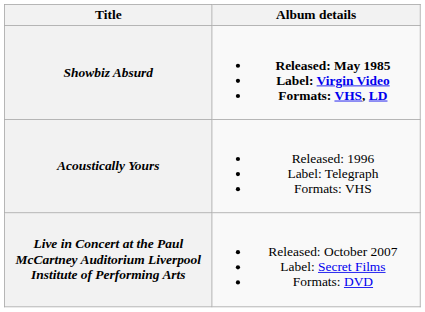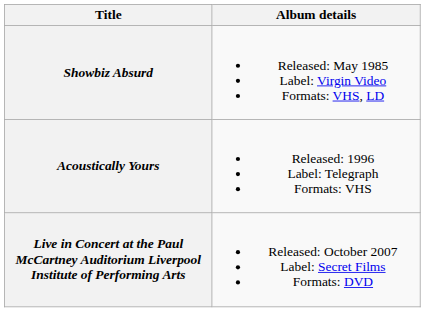Showbiz Absurd | Album details: bold -> normal
